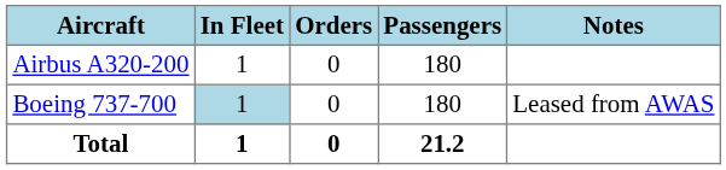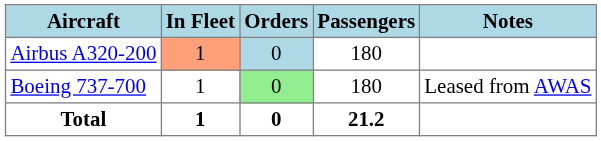Airbus A320-200 | In Fleet: no background -> lightsalmon background
Airbus A320-200 | Orders: no background -> lightblue background
Boeing 737-700 | In Fleet: lightblue background -> no background
Boeing 737-700 | Orders: no background -> lightgreen background
